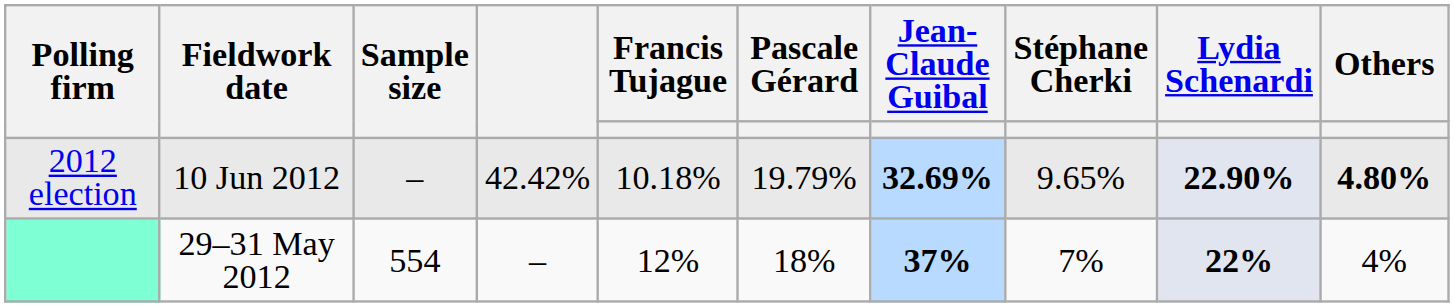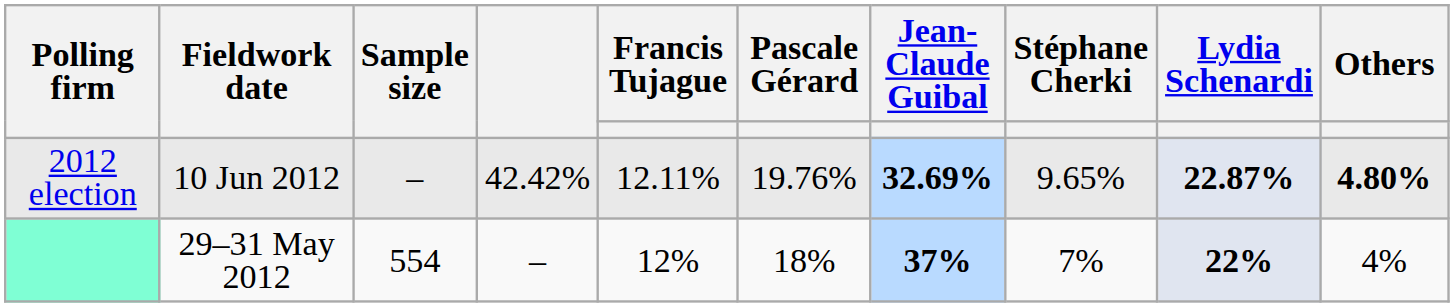2012 election | Francis Tujague: 10.18% -> 12.11%
2012 election | Pascale Gérard: 19.79% -> 19.76%
2012 election | Lydia Schenardi: 22.90% -> 22.87%
